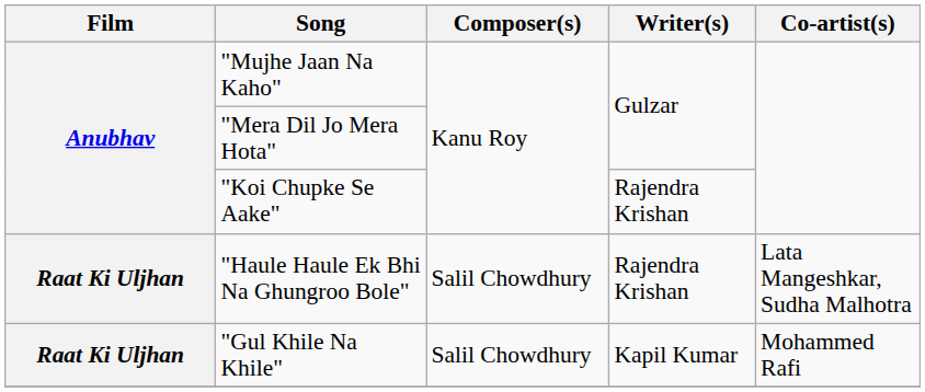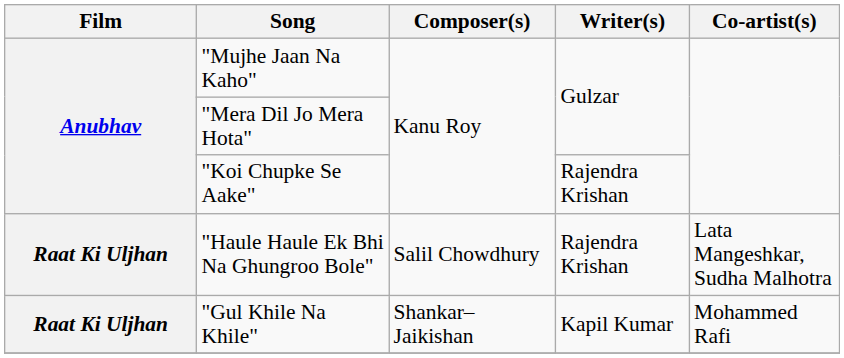"Gul Khile Na Khile" | Composer(s): Salil Chowdhury -> Shankar–Jaikishan
